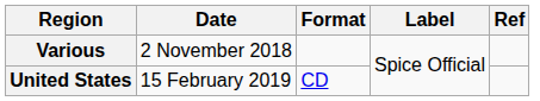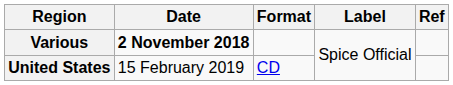Various | Date: normal -> bold
